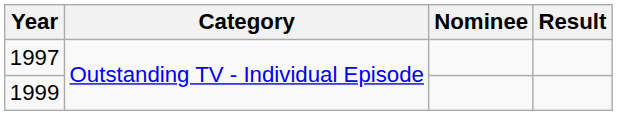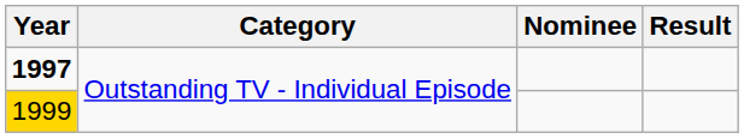1997 | Year: normal -> bold
1999 | Year: no background -> gold background
